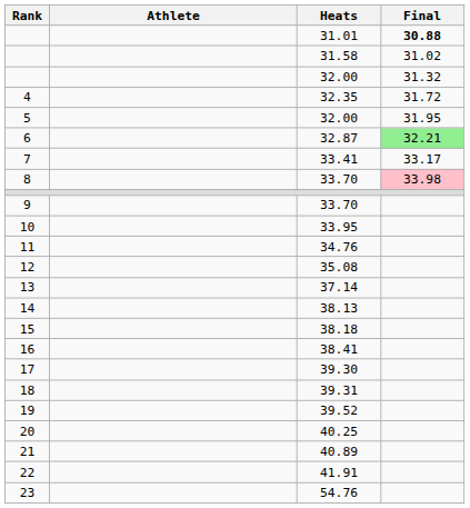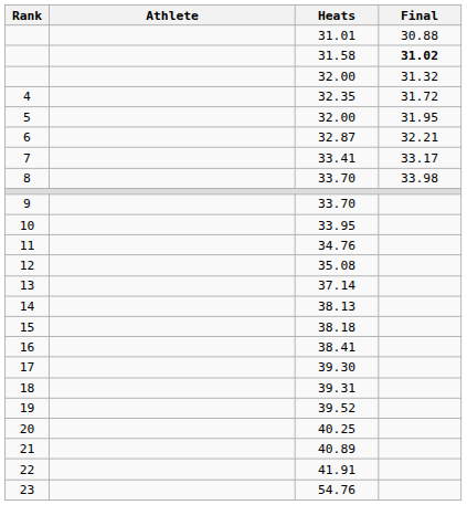31.01 | Final: bold -> normal
31.58 | Final: normal -> bold
32.87 | Final: lightgreen background -> no background
8 / 33.70 | Final: pink background -> no background
